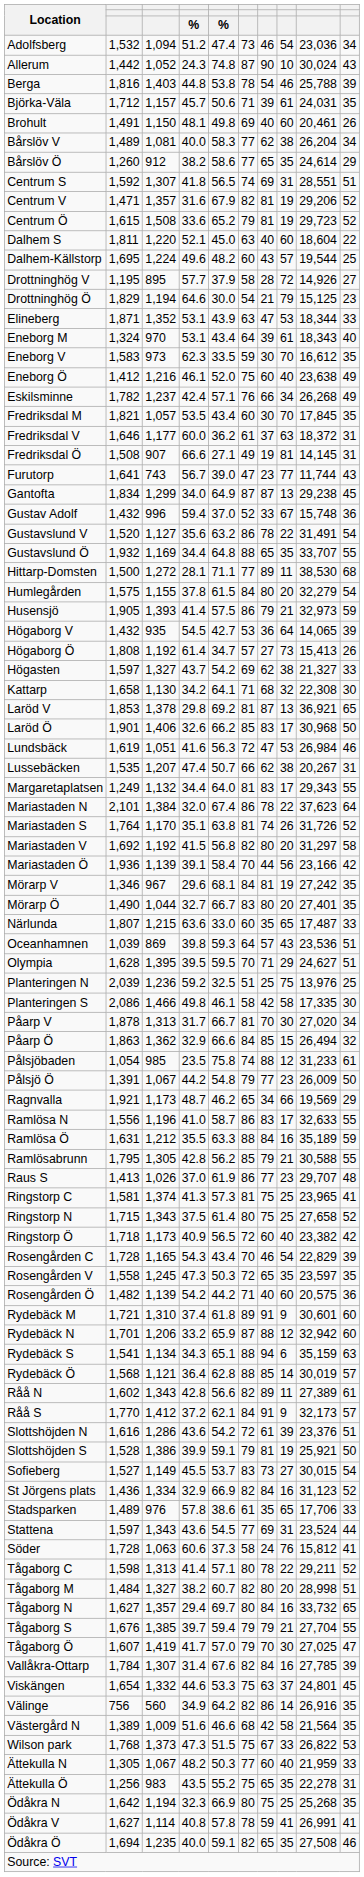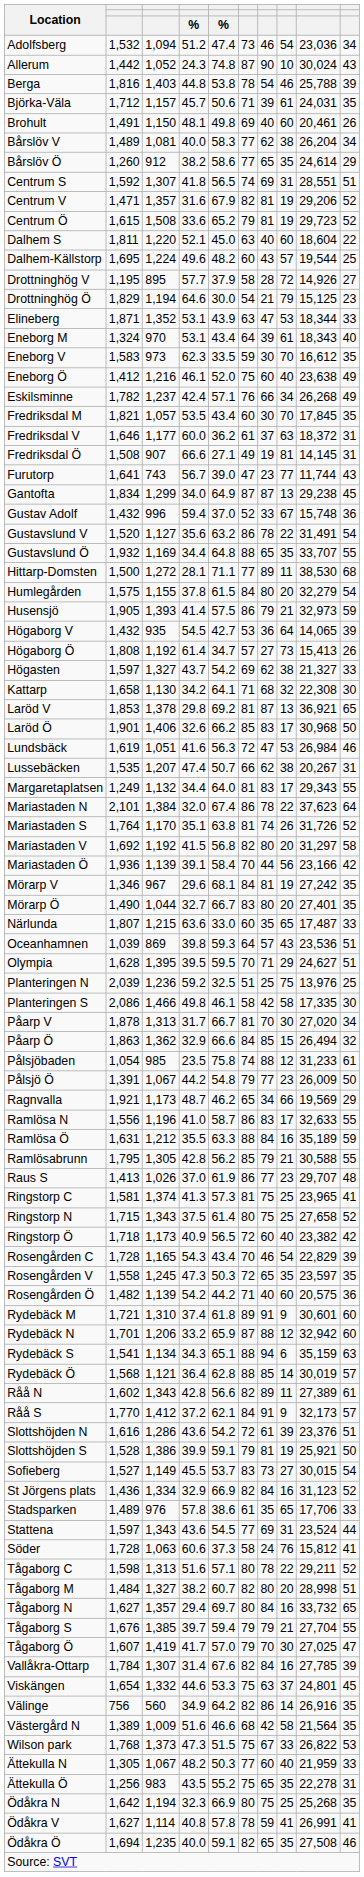Tågaborg C | column 4: 41.4 -> 51.6
